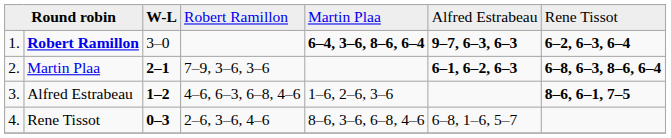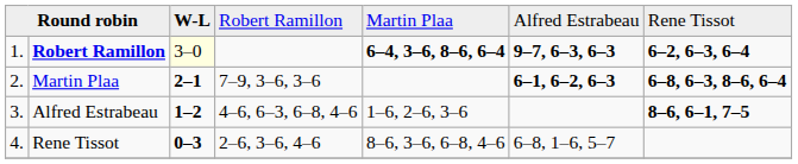row 2 | column 3: no background -> lightyellow background
